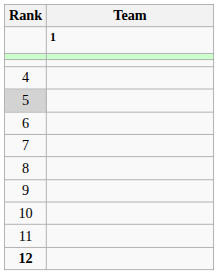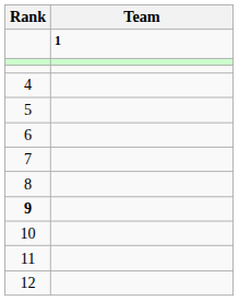row 6 | Rank: lightgrey background -> no background
row 10 | Rank: normal -> bold
row 13 | Rank: bold -> normal
